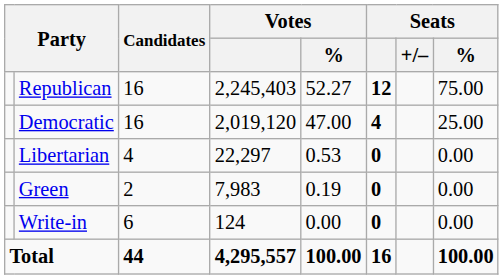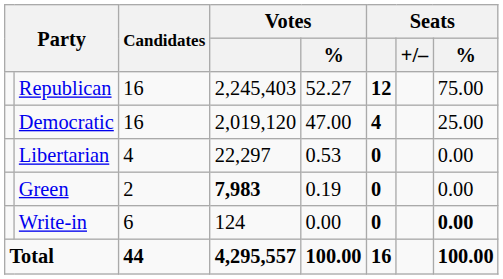Green | Votes: normal -> bold
Write-in | Seats / %: normal -> bold
